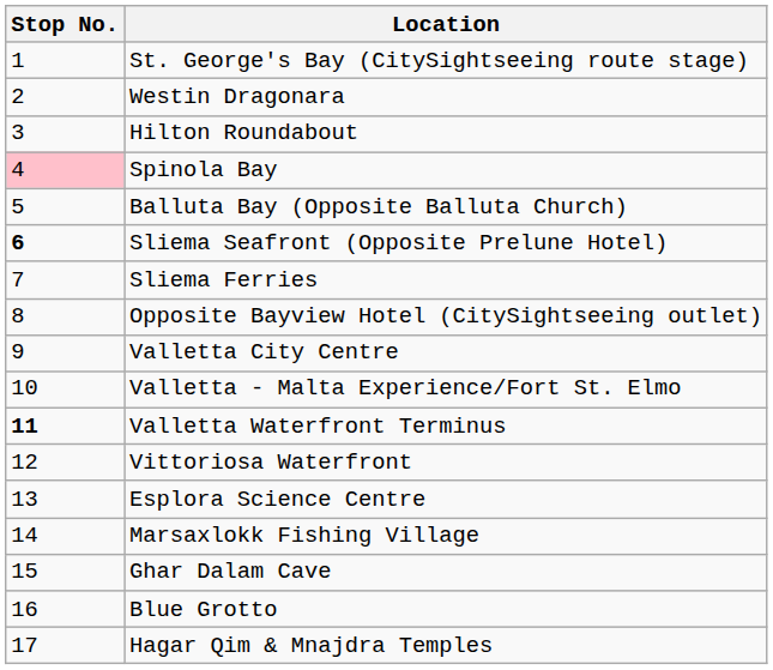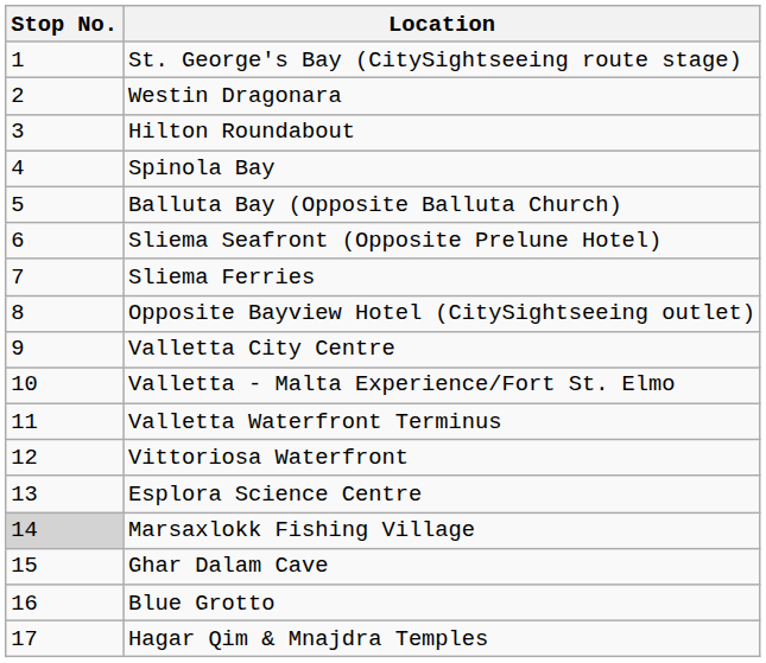Spinola Bay | Stop No.: pink background -> no background
Sliema Seafront (Opposite Prelune Hotel) | Stop No.: bold -> normal
Valletta Waterfront Terminus | Stop No.: bold -> normal
Marsaxlokk Fishing Village | Stop No.: no background -> lightgrey background
